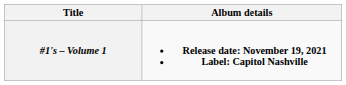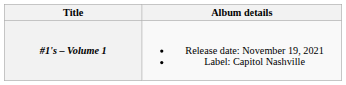#1's – Volume 1 | Album details: bold -> normal
